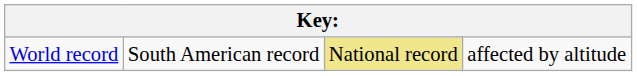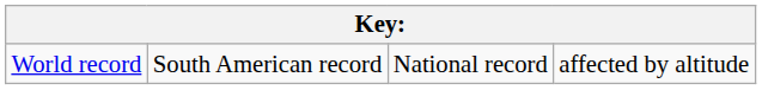World record | column 3: khaki background -> no background
